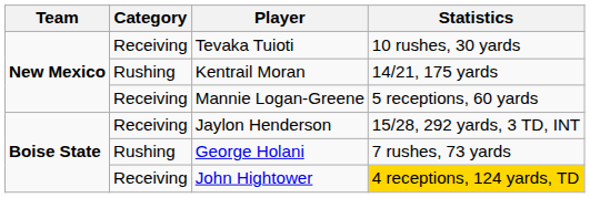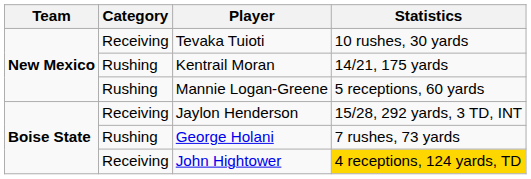Mannie Logan-Greene | Category: Receiving -> Rushing
